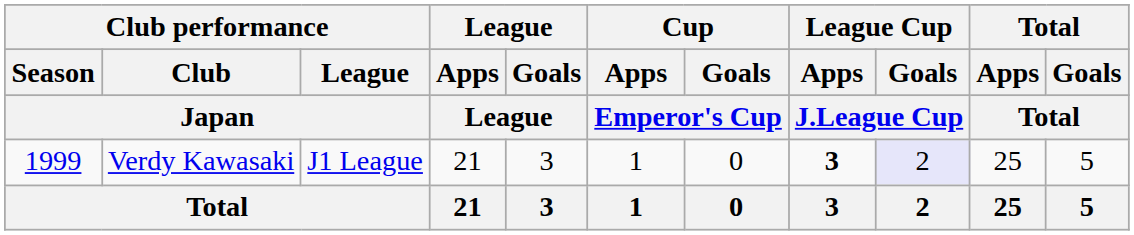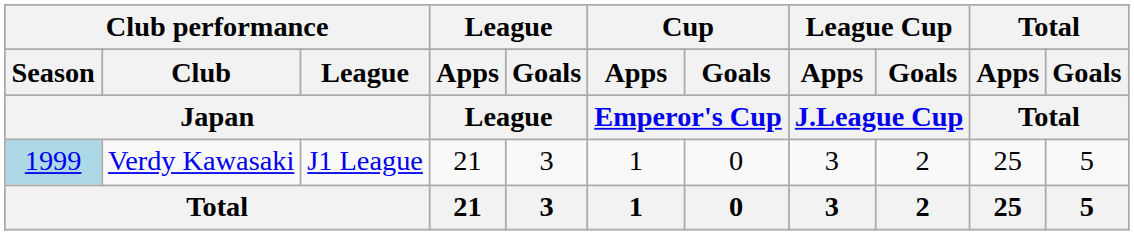Verdy Kawasaki | Club performance / Season / Japan: no background -> lightblue background
Verdy Kawasaki | League Cup / Apps / J.League Cup: bold -> normal
Verdy Kawasaki | League Cup / Goals / J.League Cup: lavender background -> no background
